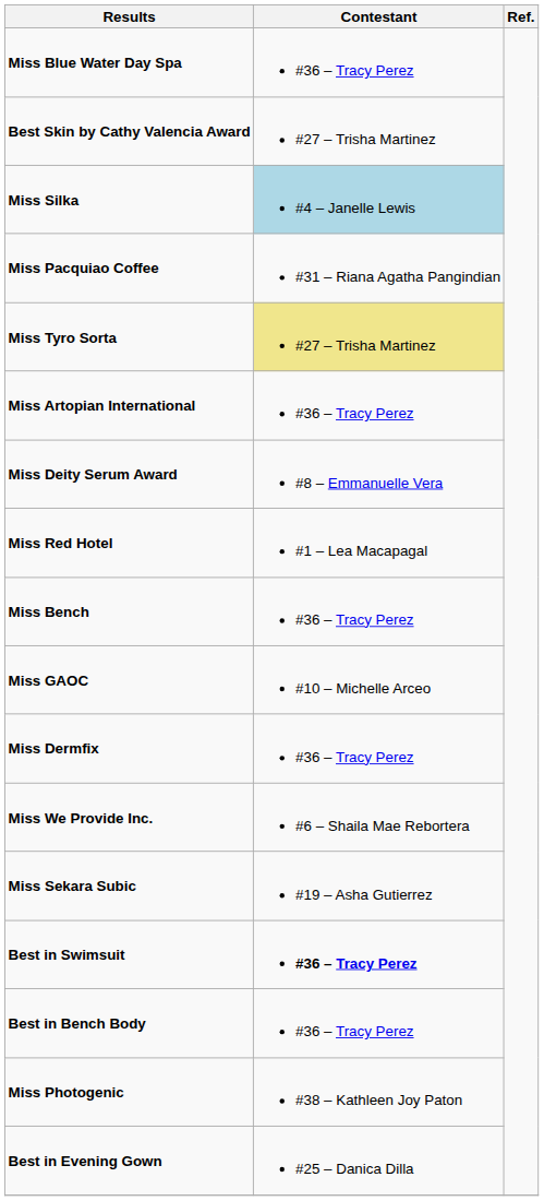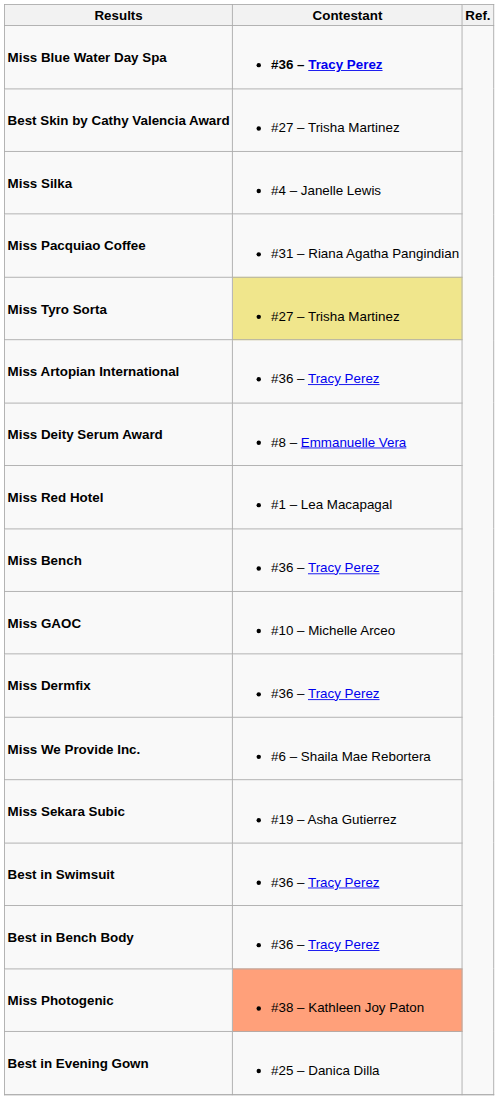Miss Blue Water Day Spa | Contestant: normal -> bold
Miss Silka | Contestant: lightblue background -> no background
Best in Swimsuit | Contestant: bold -> normal
Miss Photogenic | Contestant: no background -> lightsalmon background
